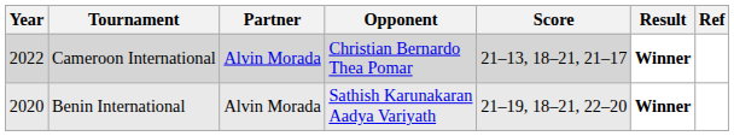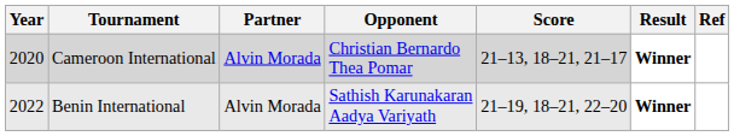Cameroon International | Year: 2022 -> 2020
Benin International | Year: 2020 -> 2022
